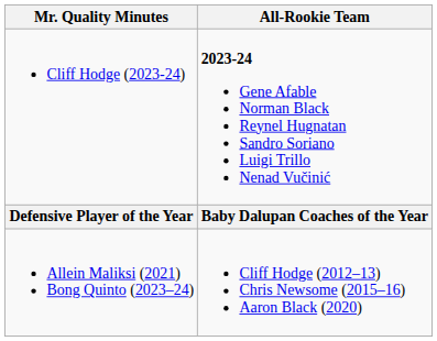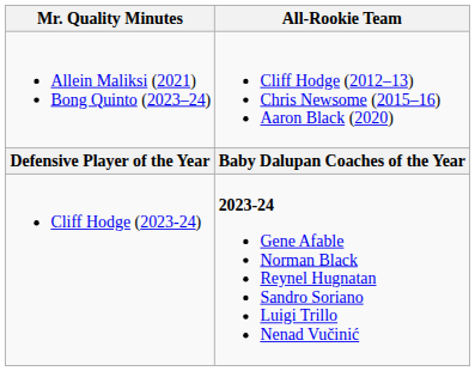rows swapped: Allein Maliksi (2021) Bong Quinto (2023–24) <-> Cliff Hodge (2023-24)
